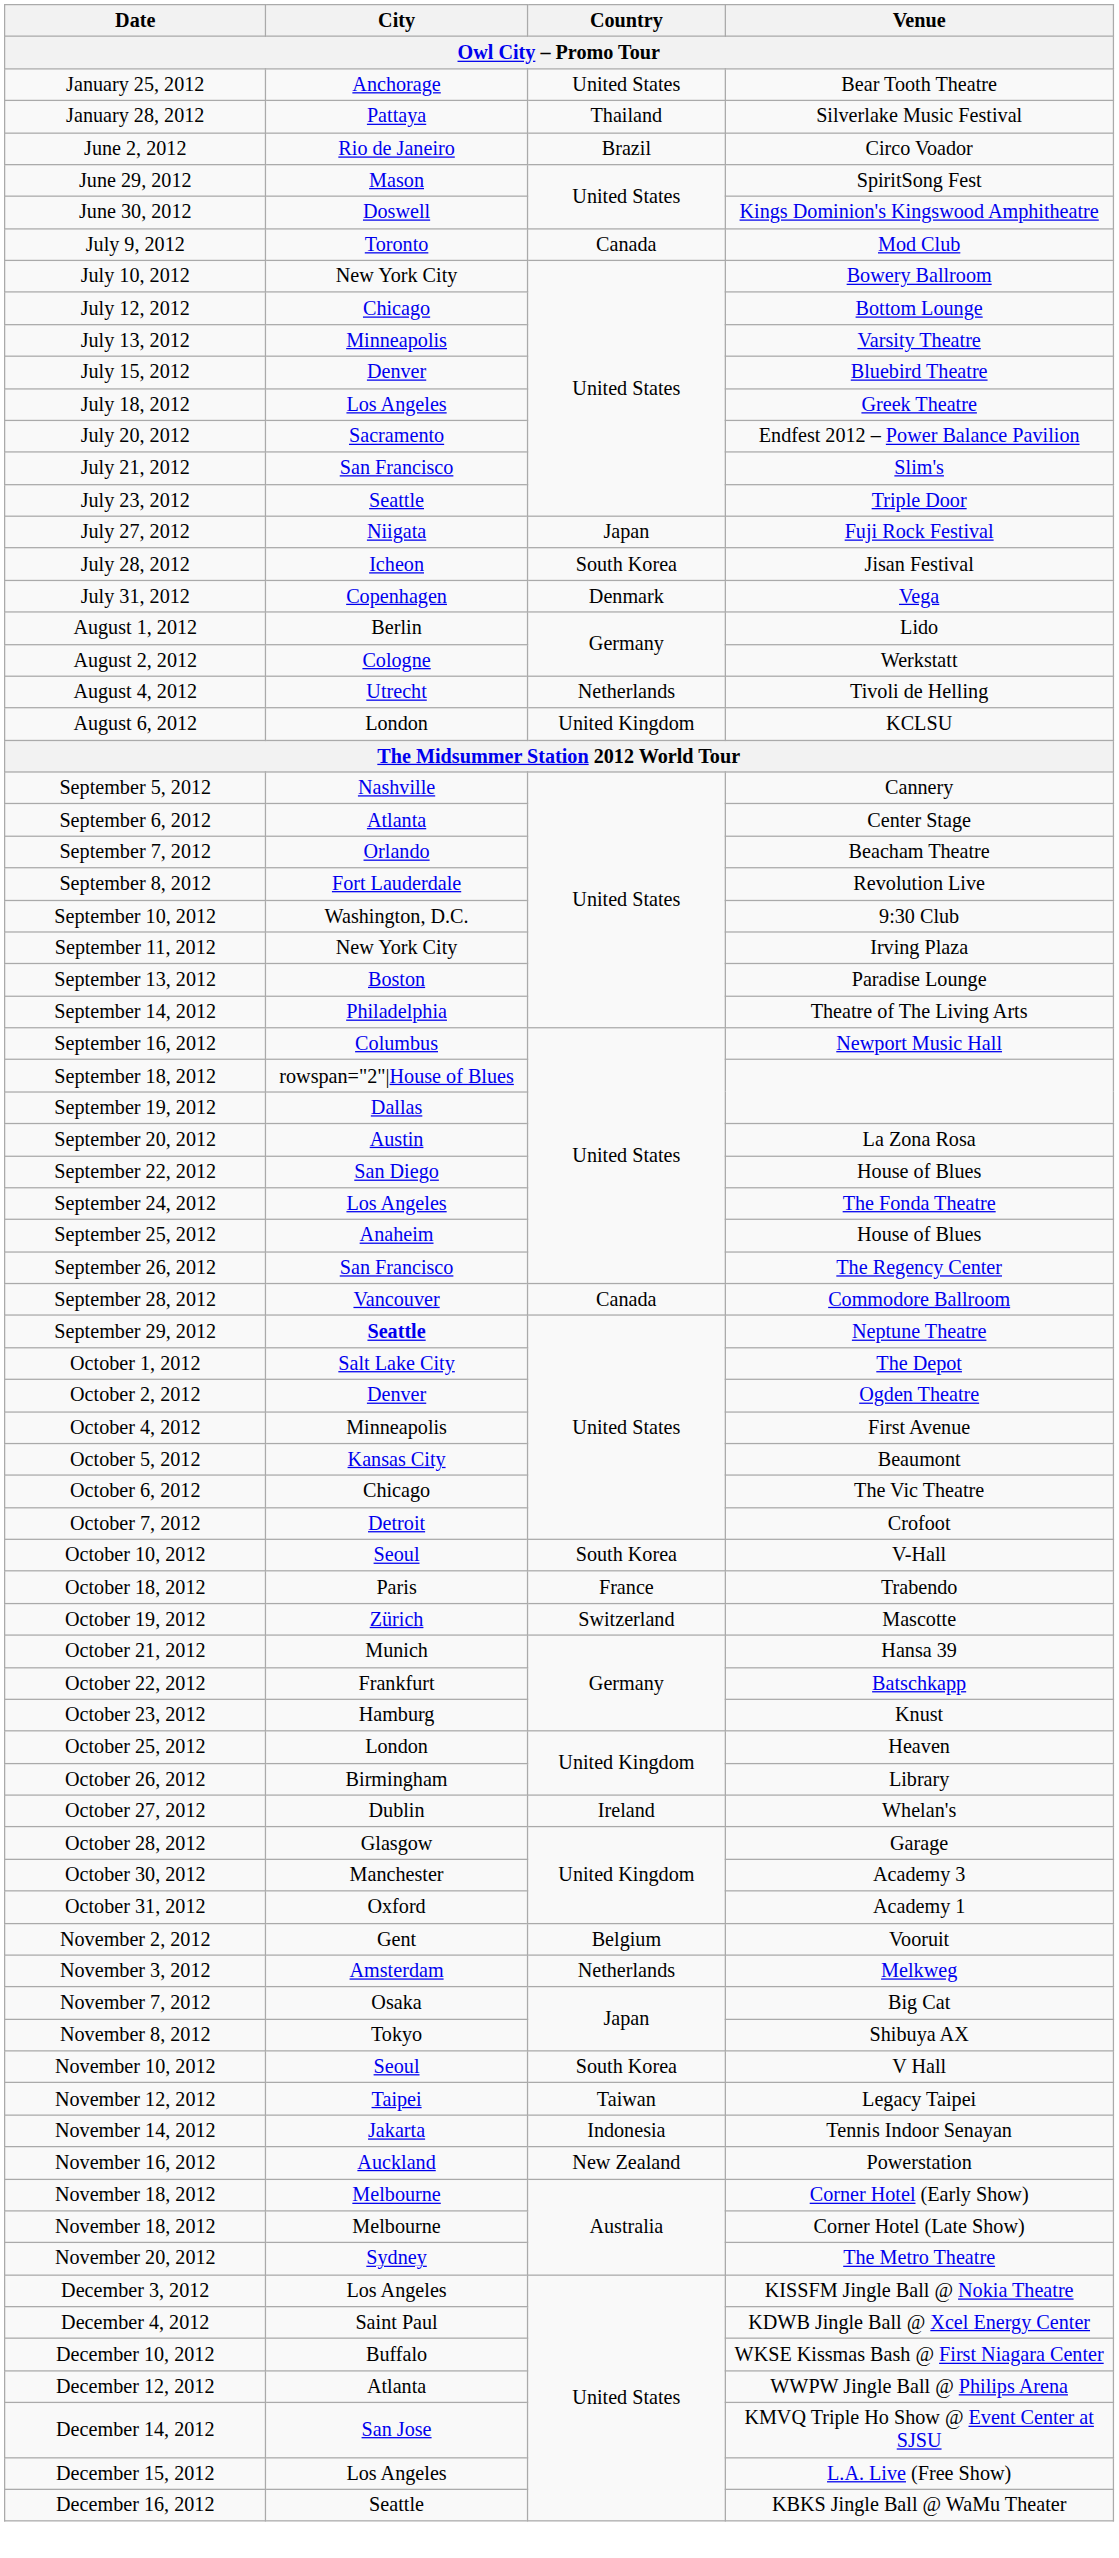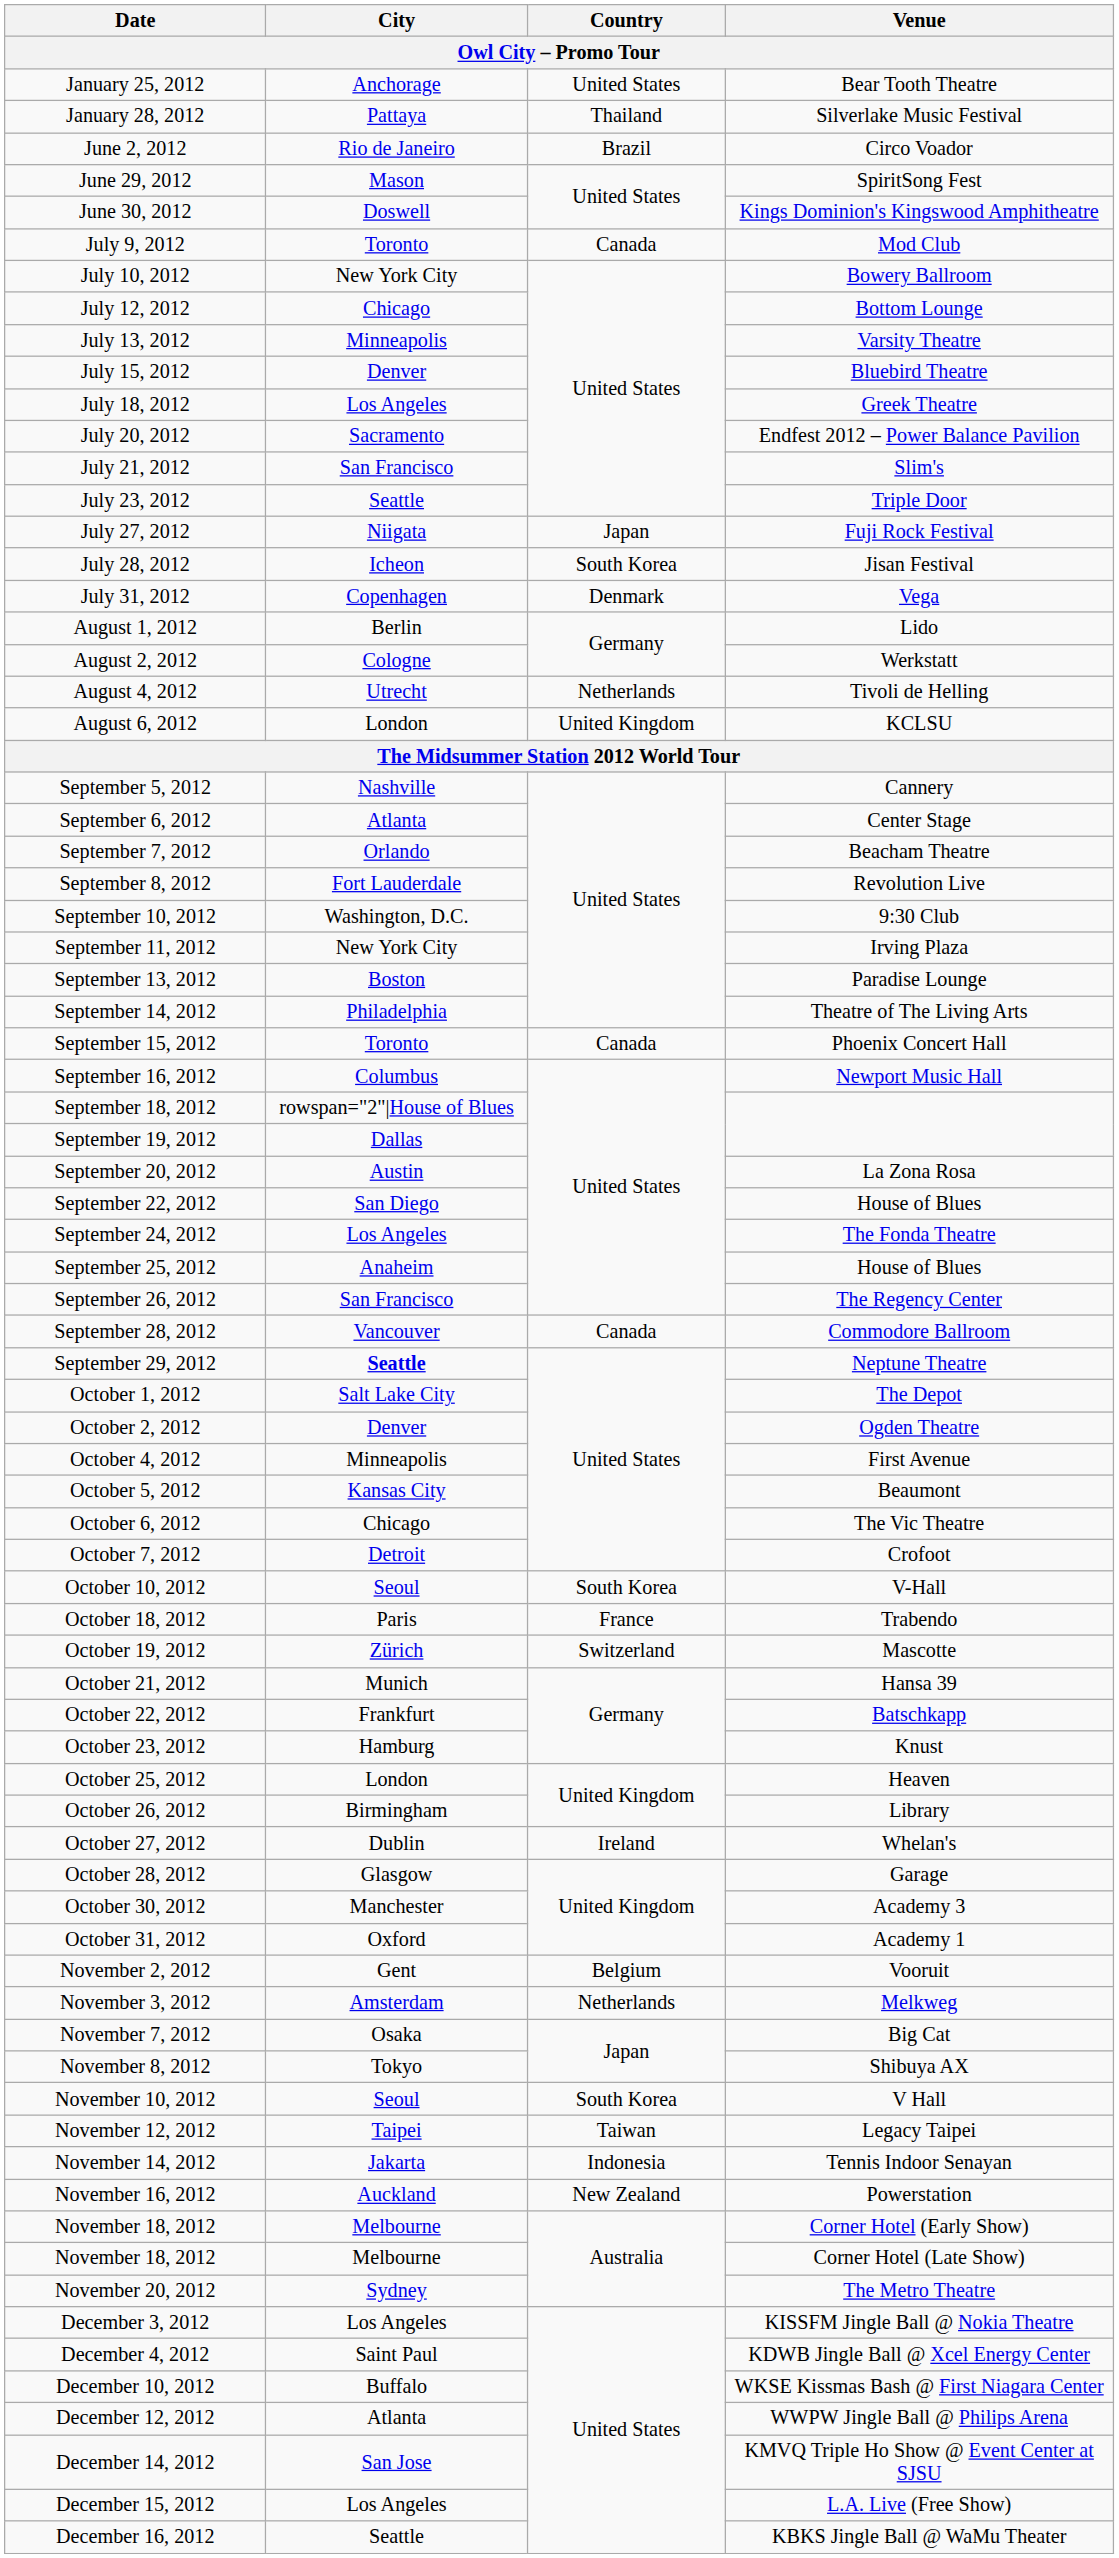+ row: September 15, 2012 | Toronto | Canada | Phoenix Concert Hall
